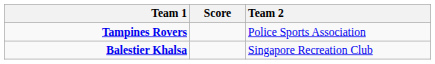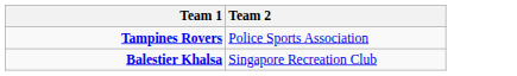- column: Score
